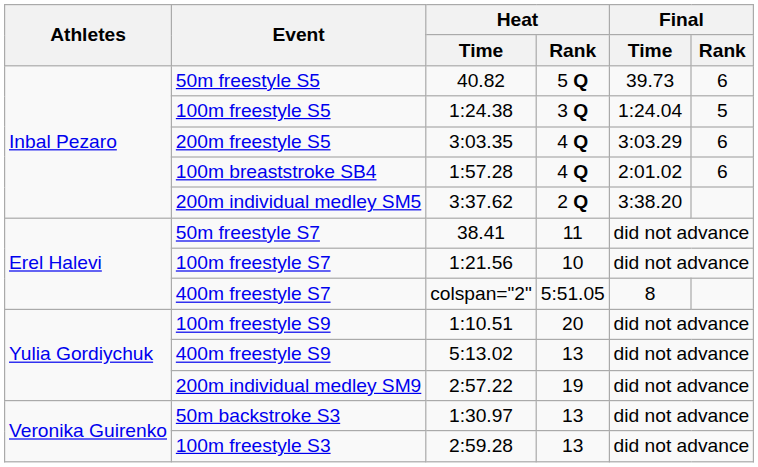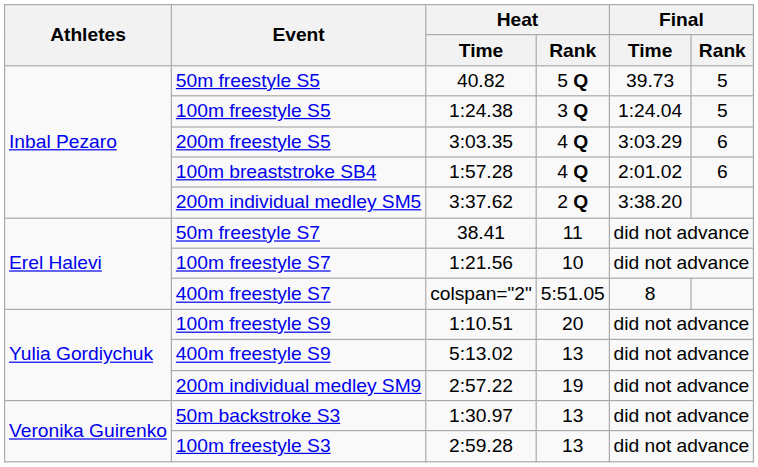50m freestyle S5 | Final / Rank: 6 -> 5
